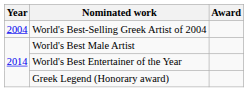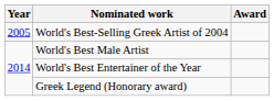World's Best-Selling Greek Artist of 2004 | Year: 2004 -> 2005
